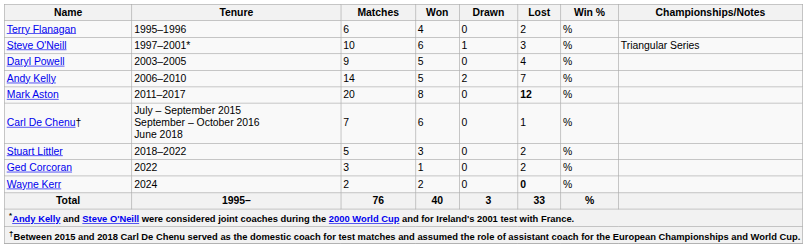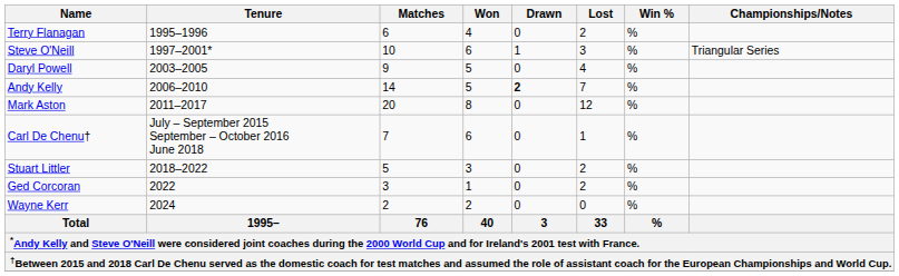Andy Kelly | Drawn: normal -> bold
Mark Aston | Lost: bold -> normal
Wayne Kerr | Lost: bold -> normal
